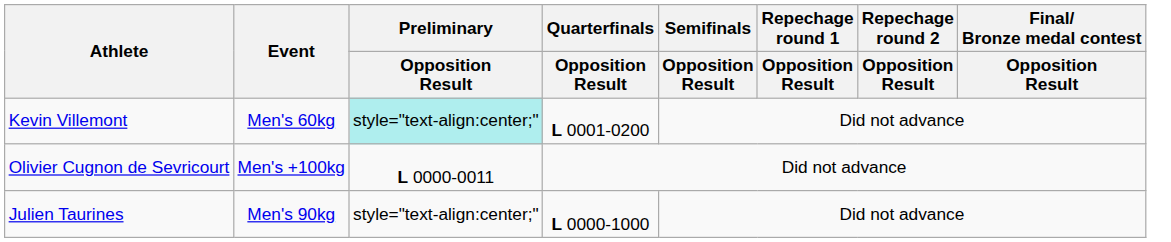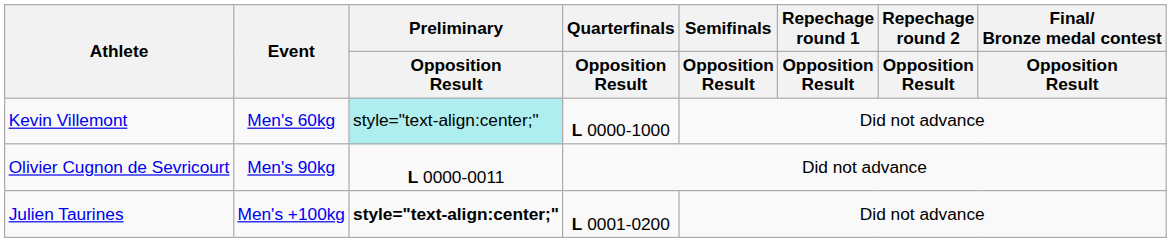Kevin Villemont | Quarterfinals / Opposition Result: L 0001-0200 -> L 0000-1000
Olivier Cugnon de Sevricourt | Event: Men's +100kg -> Men's 90kg
Julien Taurines | Event: Men's 90kg -> Men's +100kg
Julien Taurines | Preliminary / Opposition Result: normal -> bold
Julien Taurines | Quarterfinals / Opposition Result: L 0000-1000 -> L 0001-0200
